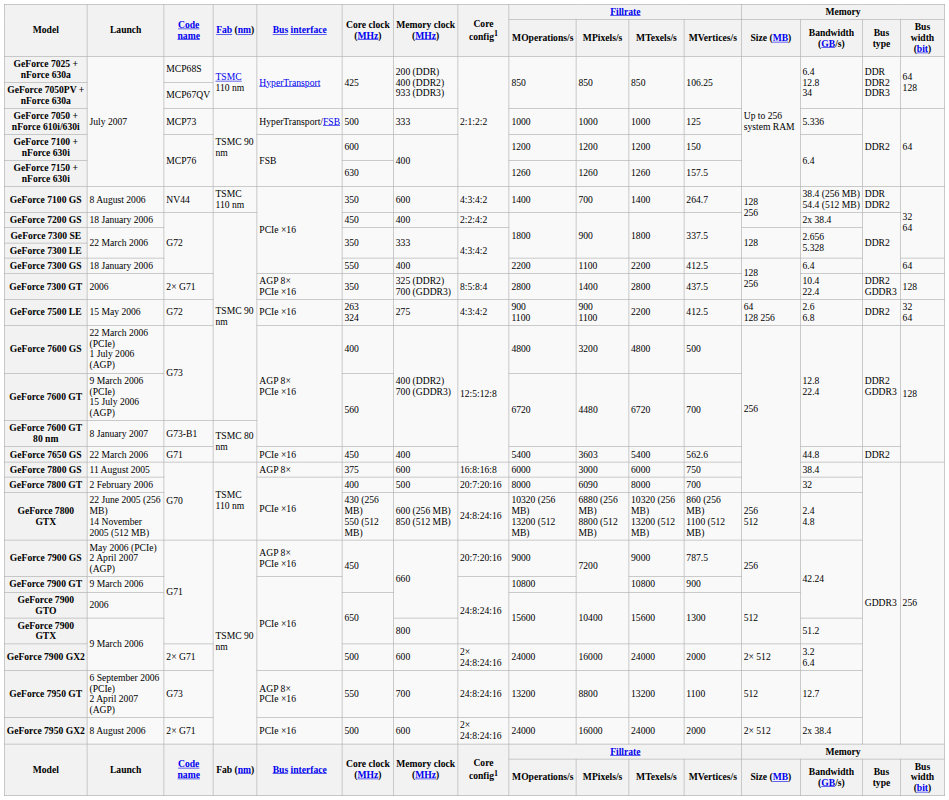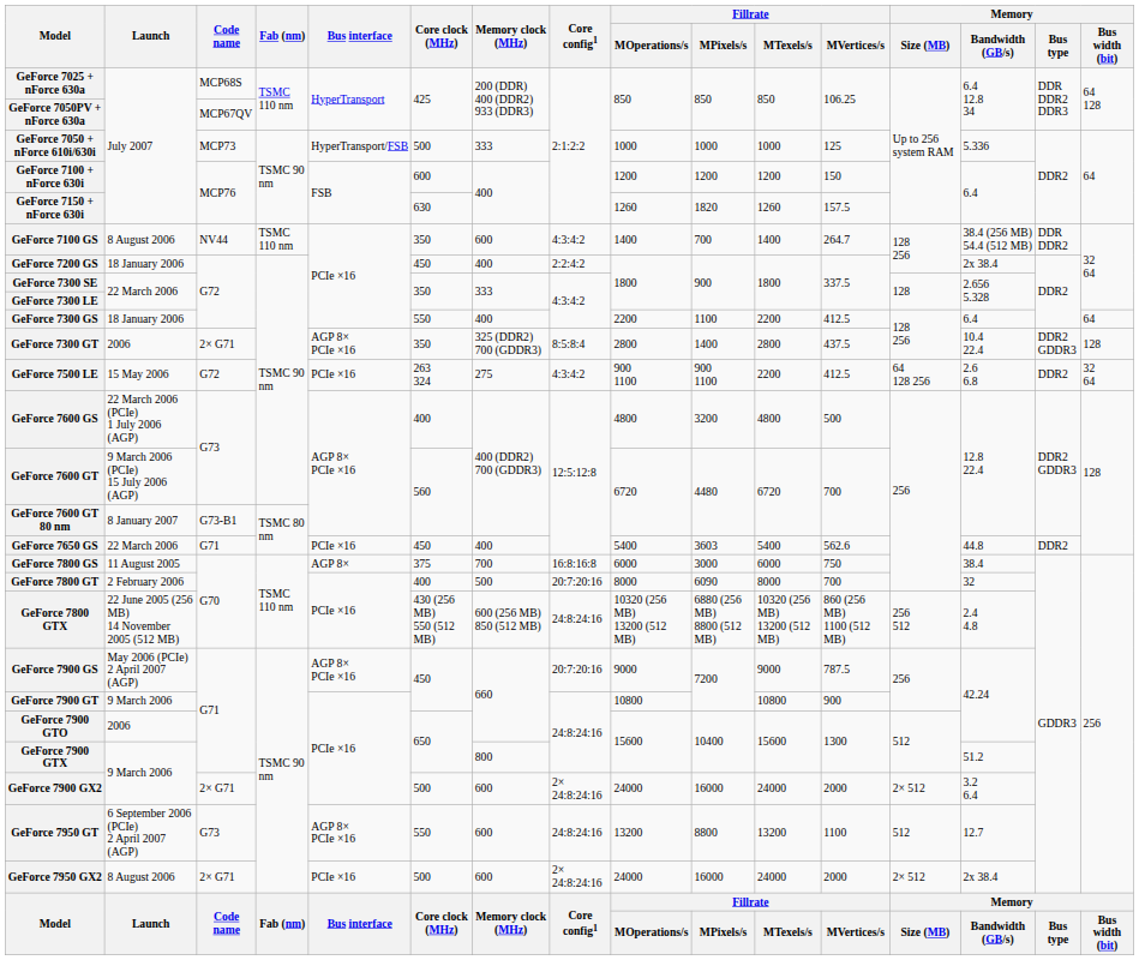GeForce 7150 + nForce 630i | Fillrate / MPixels/s: 1260 -> 1820
GeForce 7800 GS | Memory clock (MHz): 600 -> 700
GeForce 7950 GT | Memory clock (MHz): 700 -> 600
